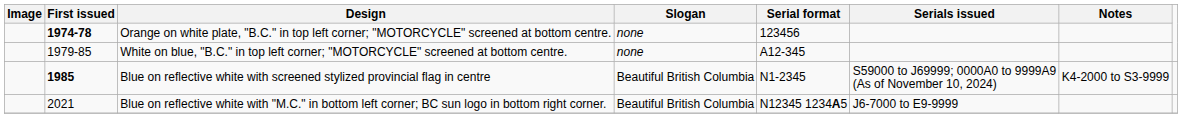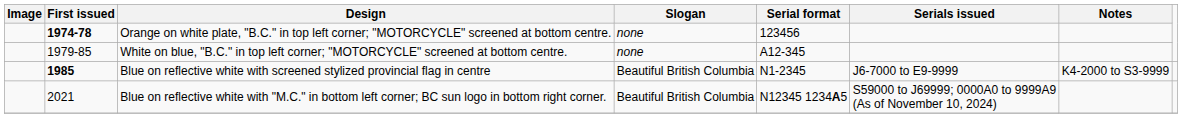row 4 | Serials issued: S59000 to J69999; 0000A0 to 9999A9 (As of November 10, 2024) -> J6-7000 to E9-9999
row 5 | Serials issued: J6-7000 to E9-9999 -> S59000 to J69999; 0000A0 to 9999A9 (As of November 10, 2024)
